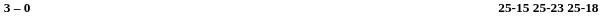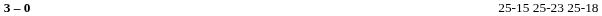row 1 | column 2: bold -> normal
